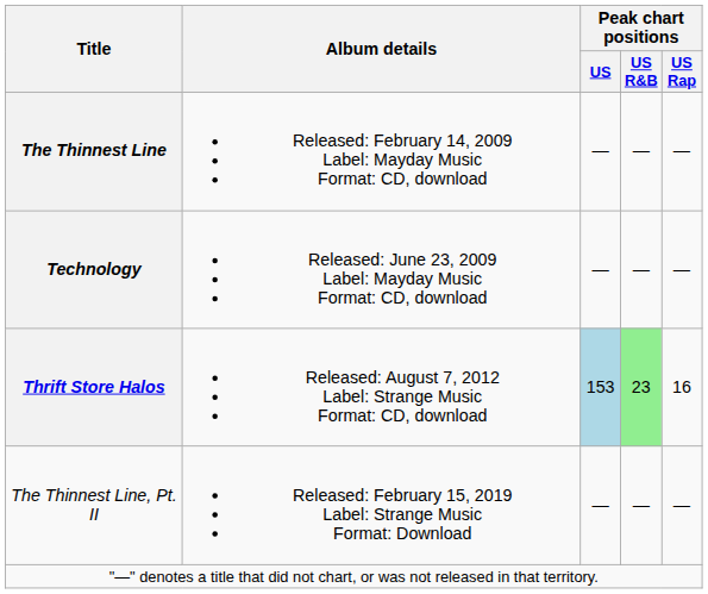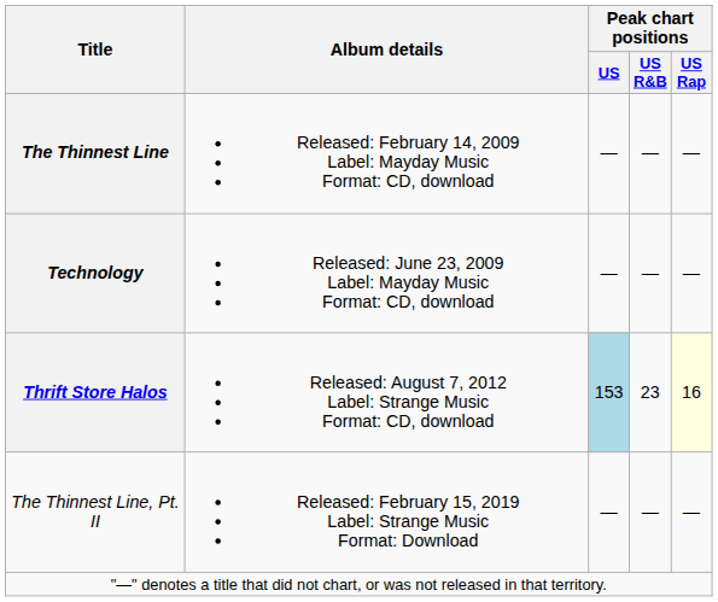Thrift Store Halos | Peak chart positions / US R&B: lightgreen background -> no background
Thrift Store Halos | Peak chart positions / US Rap: no background -> lightyellow background
